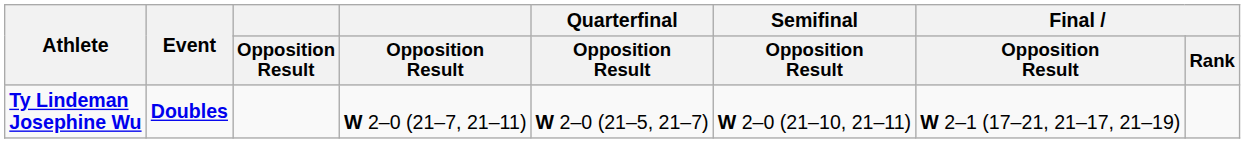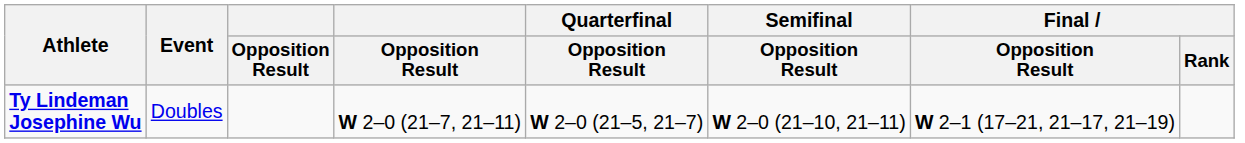Ty Lindeman Josephine Wu | Event: bold -> normal
